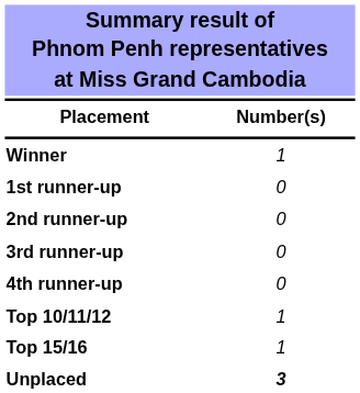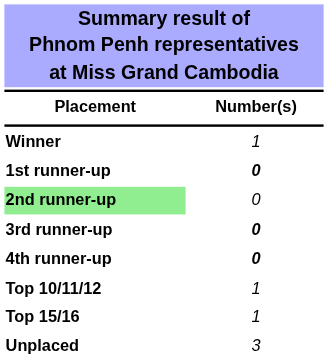row 4 | column 2: normal -> bold
row 5 | column 1: no background -> lightgreen background
row 6 | column 2: normal -> bold
row 7 | column 2: normal -> bold
row 10 | column 2: bold -> normal
